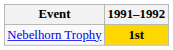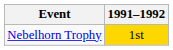Nebelhorn Trophy | 1991–1992: bold -> normal
